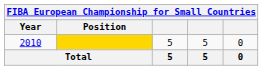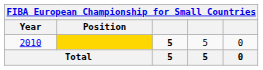2010 | column 3: normal -> bold
